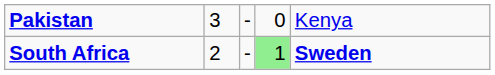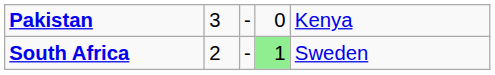South Africa | column 5: bold -> normal
